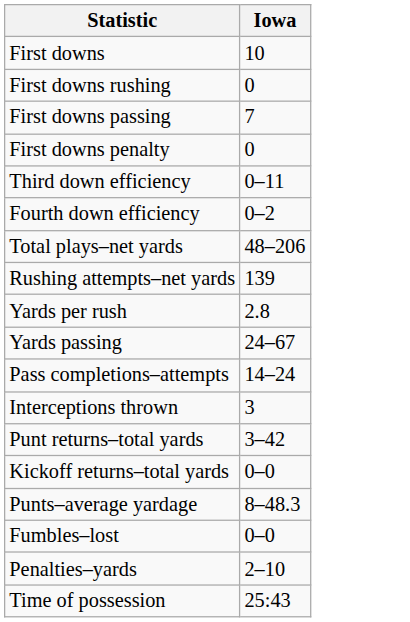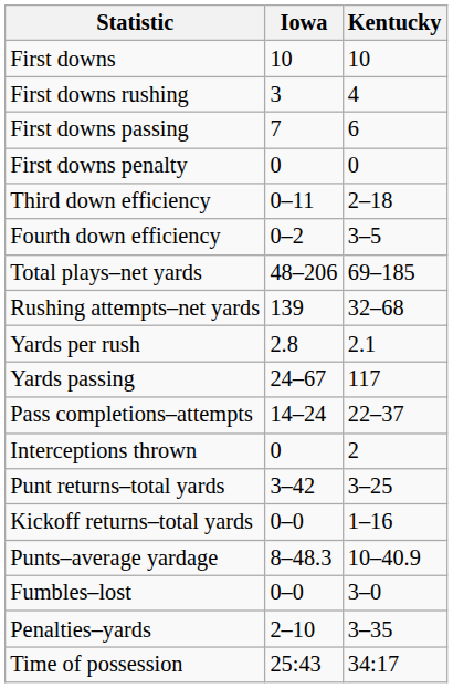+ column: Kentucky | 10 | 4 | 6 | 0 | 2–18 | 3–5 | 69–185 | 32–68 | 2.1 | 117 | 22–37 | 2 | 3–25 | 1–16 | 10–40.9 | 3–0 | 3–35 | 34:17
First downs rushing | Iowa: 0 -> 3
Interceptions thrown | Iowa: 3 -> 0
